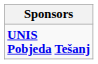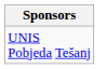row 2 | column 1: bold -> normal
